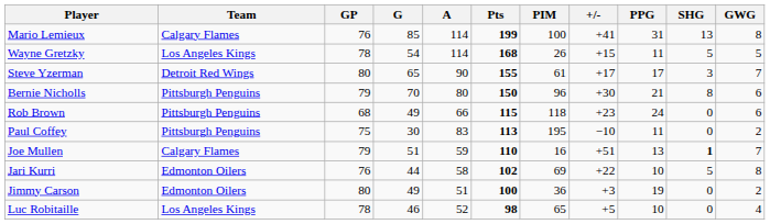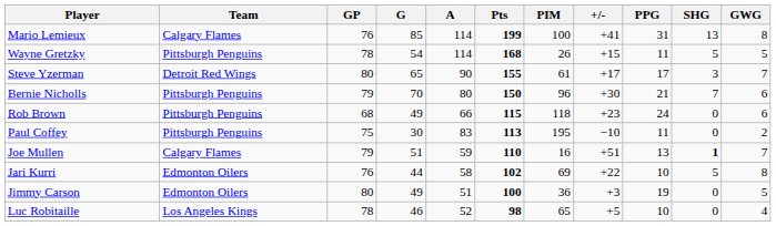Wayne Gretzky | Team: Los Angeles Kings -> Pittsburgh Penguins
Bernie Nicholls | SHG: 8 -> 7
Jimmy Carson | GWG: 2 -> 5
